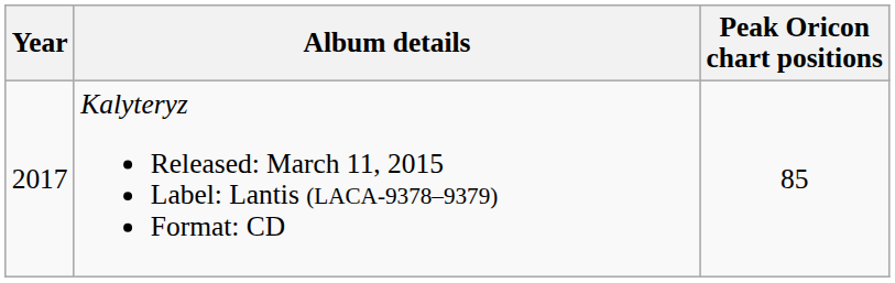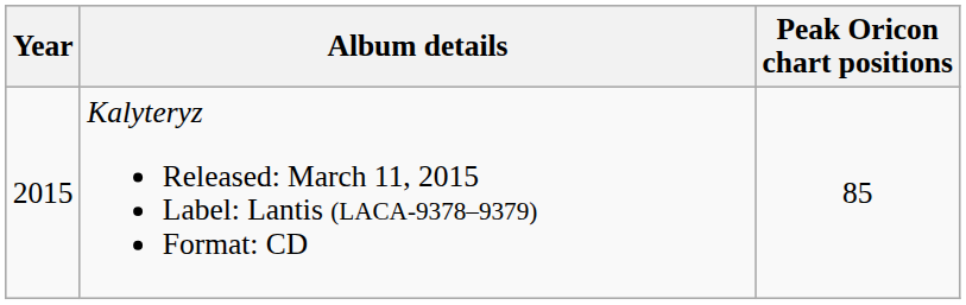row 2 | Year: 2017 -> 2015
